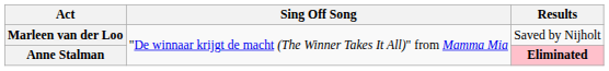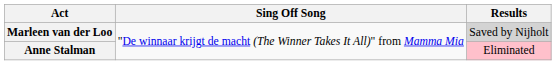row 2 | Results: no background -> lightgrey background
row 3 | Results: bold -> normal
